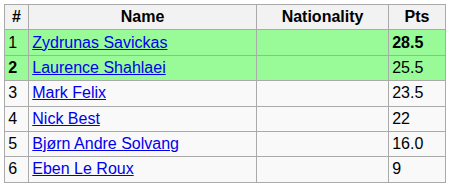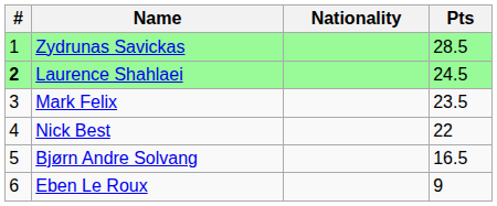Zydrunas Savickas | Pts: bold -> normal
Laurence Shahlaei | Pts: 25.5 -> 24.5
Bjørn Andre Solvang | Pts: 16.0 -> 16.5
